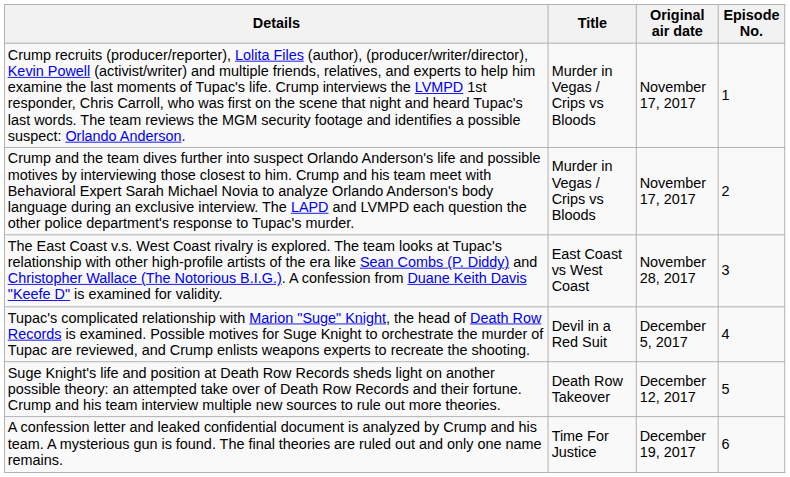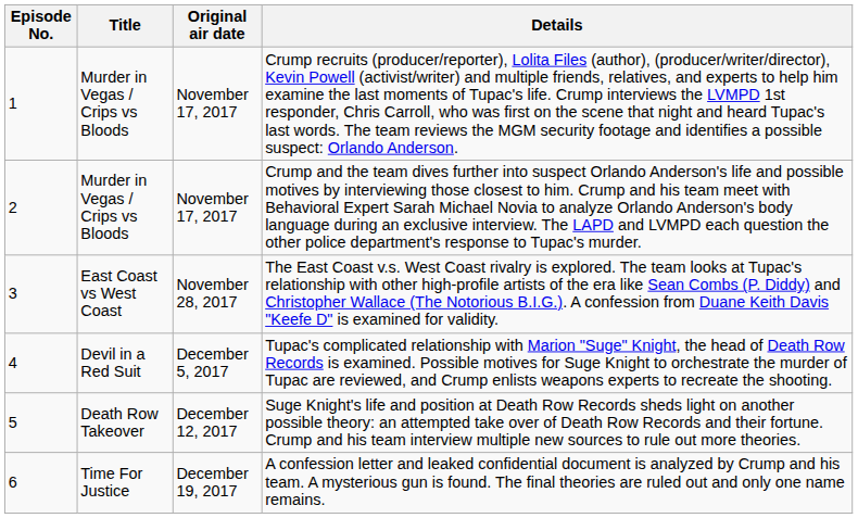columns swapped: Episode No. <-> Details
